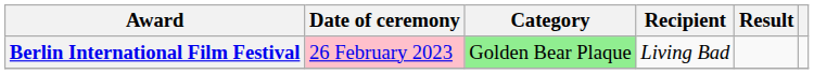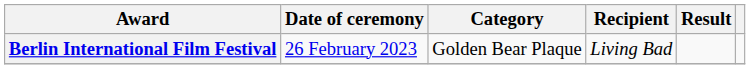Berlin International Film Festival | Date of ceremony: pink background -> no background
Berlin International Film Festival | Category: lightgreen background -> no background
